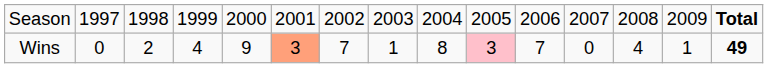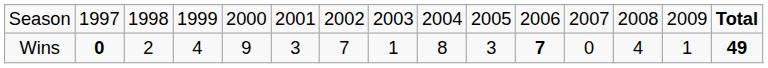Wins | column 2: normal -> bold
Wins | column 6: lightsalmon background -> no background
Wins | column 10: pink background -> no background
Wins | column 11: normal -> bold
